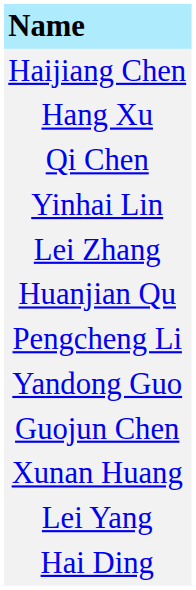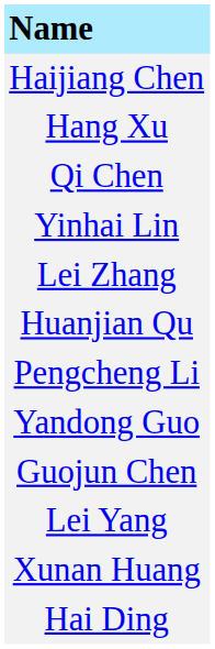row 11 | column 1: Xunan Huang -> Lei Yang
row 12 | column 1: Lei Yang -> Xunan Huang
